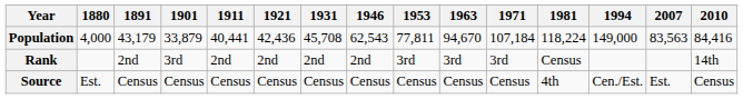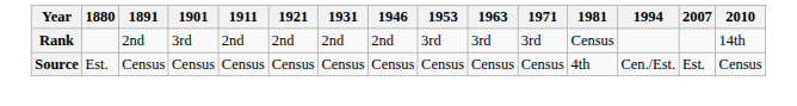- row: Population | 4,000 | 43,179 | 33,879 | 40,441 | 42,436 | 45,708 | 62,543 | 77,811 | 94,670 | 107,184 | 118,224 | 149,000 | 83,563 | 84,416
